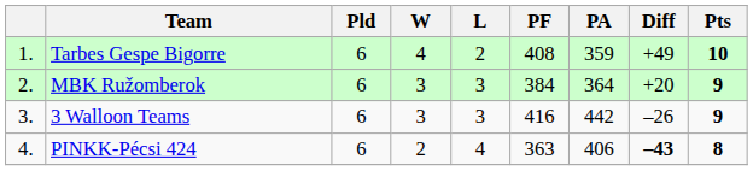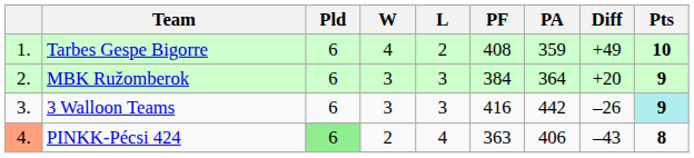3 Walloon Teams | Pts: no background -> paleturquoise background
PINKK-Pécsi 424 | column 1: no background -> lightsalmon background
PINKK-Pécsi 424 | Pld: no background -> lightgreen background
PINKK-Pécsi 424 | Diff: bold -> normal
